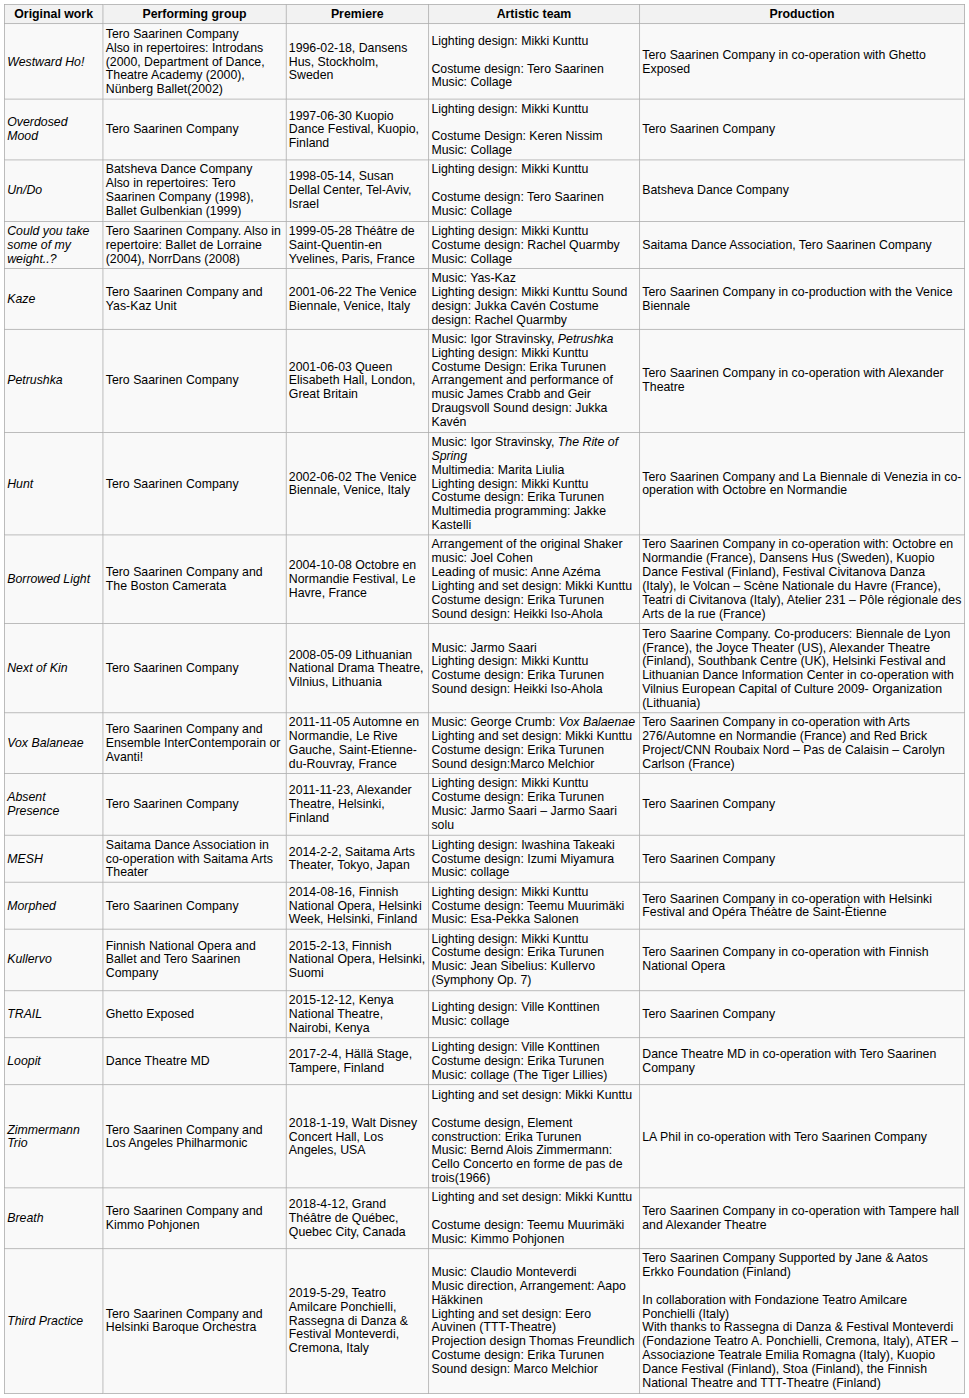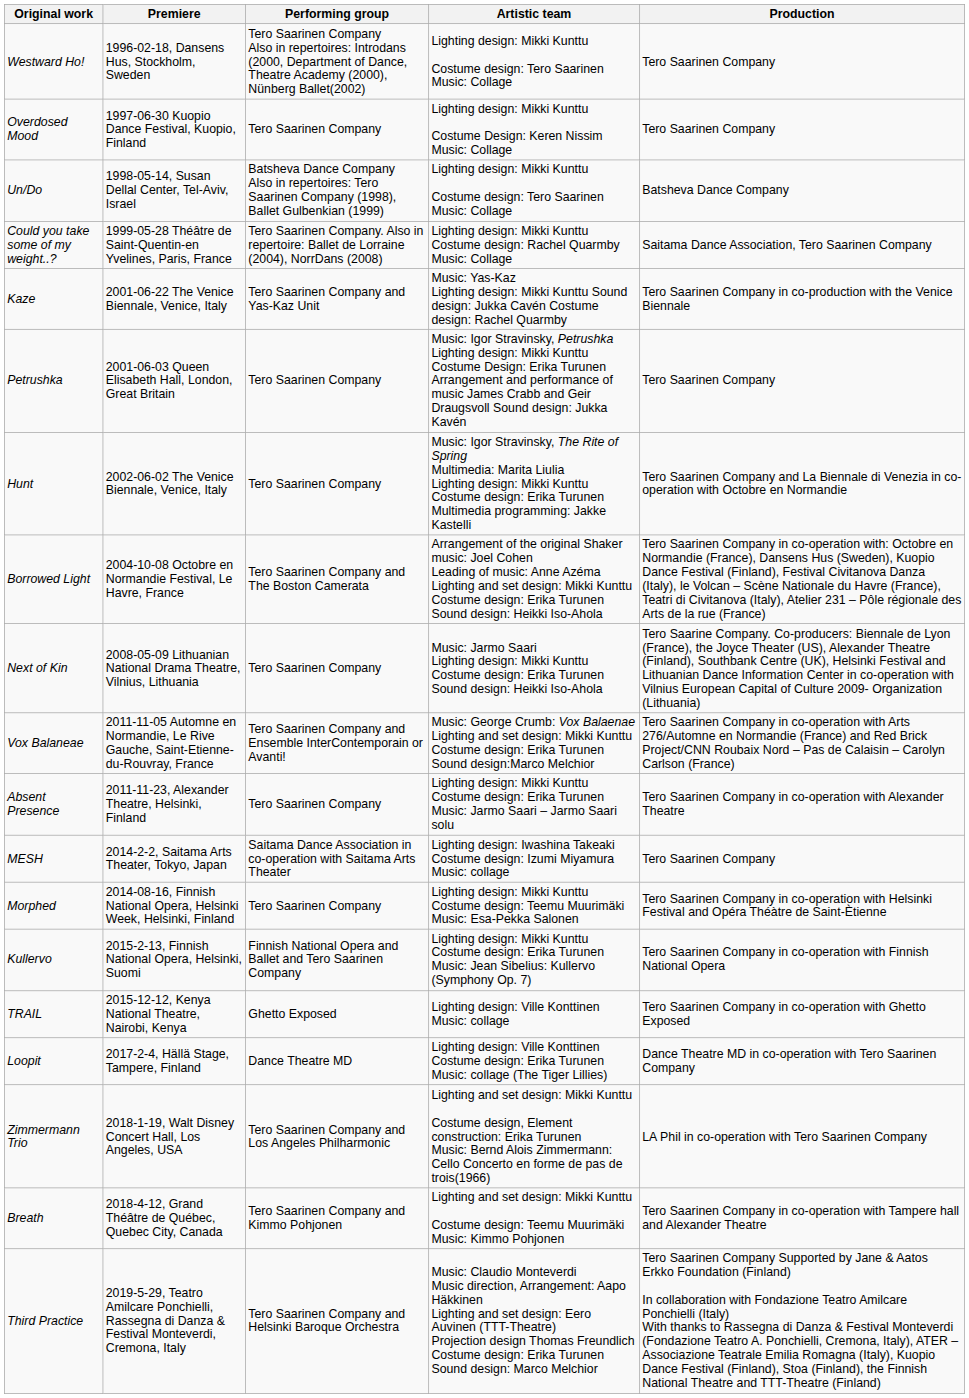columns swapped: Premiere <-> Performing group
Westward Ho! | Production: Tero Saarinen Company in co-operation with Ghetto Exposed -> Tero Saarinen Company
Petrushka | Production: Tero Saarinen Company in co-operation with Alexander Theatre -> Tero Saarinen Company
Absent Presence | Production: Tero Saarinen Company -> Tero Saarinen Company in co-operation with Alexander Theatre
TRAIL | Production: Tero Saarinen Company -> Tero Saarinen Company in co-operation with Ghetto Exposed
